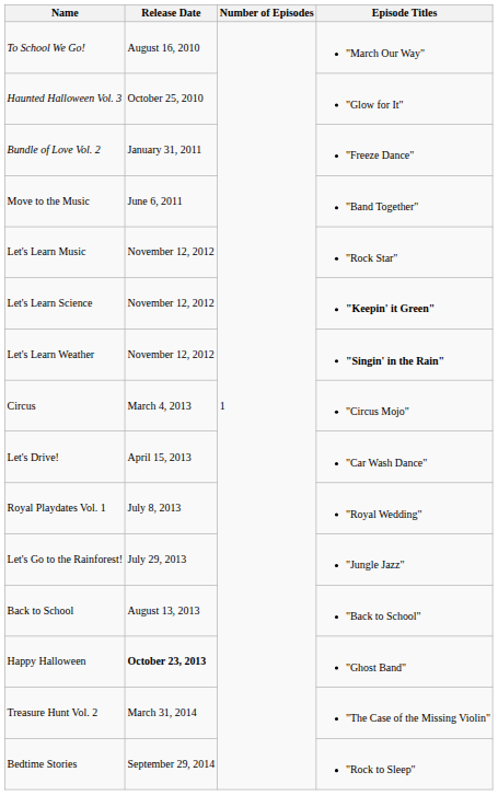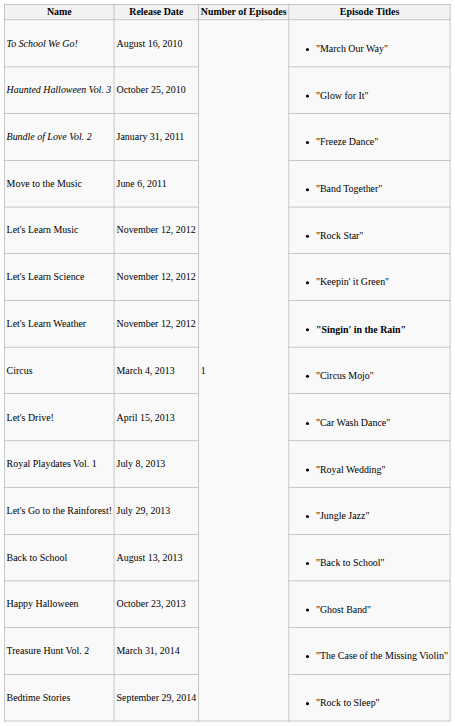Let's Learn Science | Episode Titles: bold -> normal
Happy Halloween | Release Date: bold -> normal
